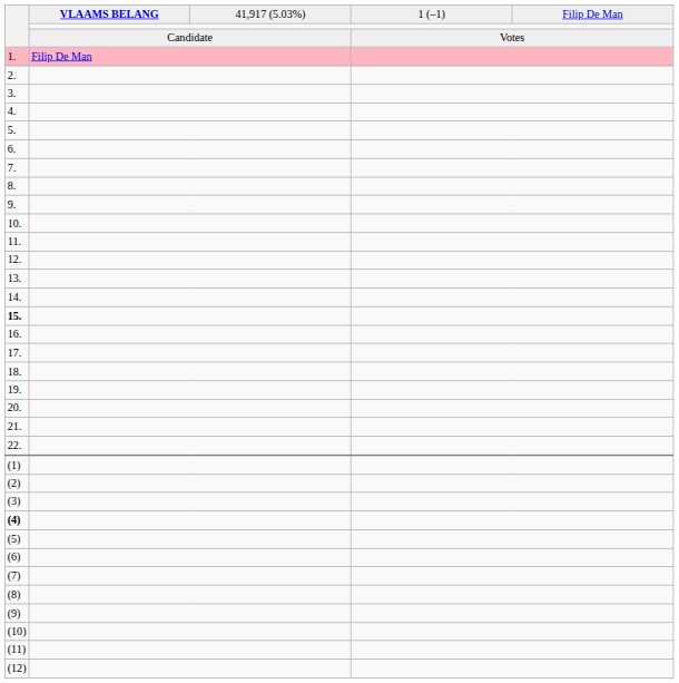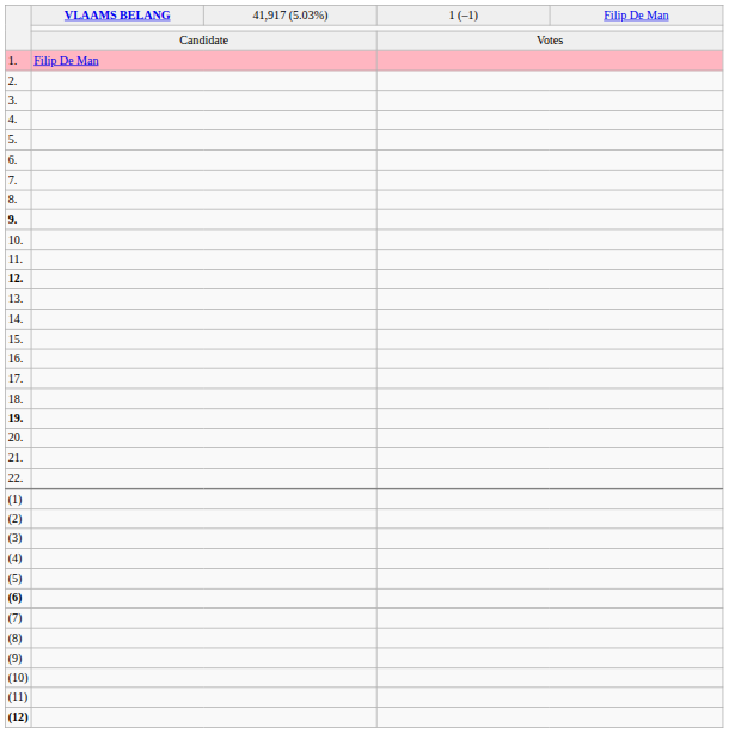9. | column 1: normal -> bold
12. | column 1: normal -> bold
15. | column 1: bold -> normal
19. | column 1: normal -> bold
(4) | column 1: bold -> normal
(6) | column 1: normal -> bold
(12) | column 1: normal -> bold
